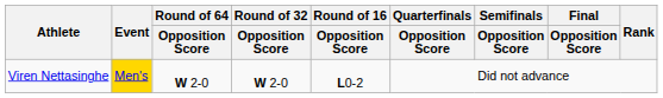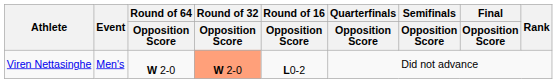Viren Nettasinghe | Event: gold background -> no background
Viren Nettasinghe | Round of 32 / Opposition Score: no background -> lightsalmon background
